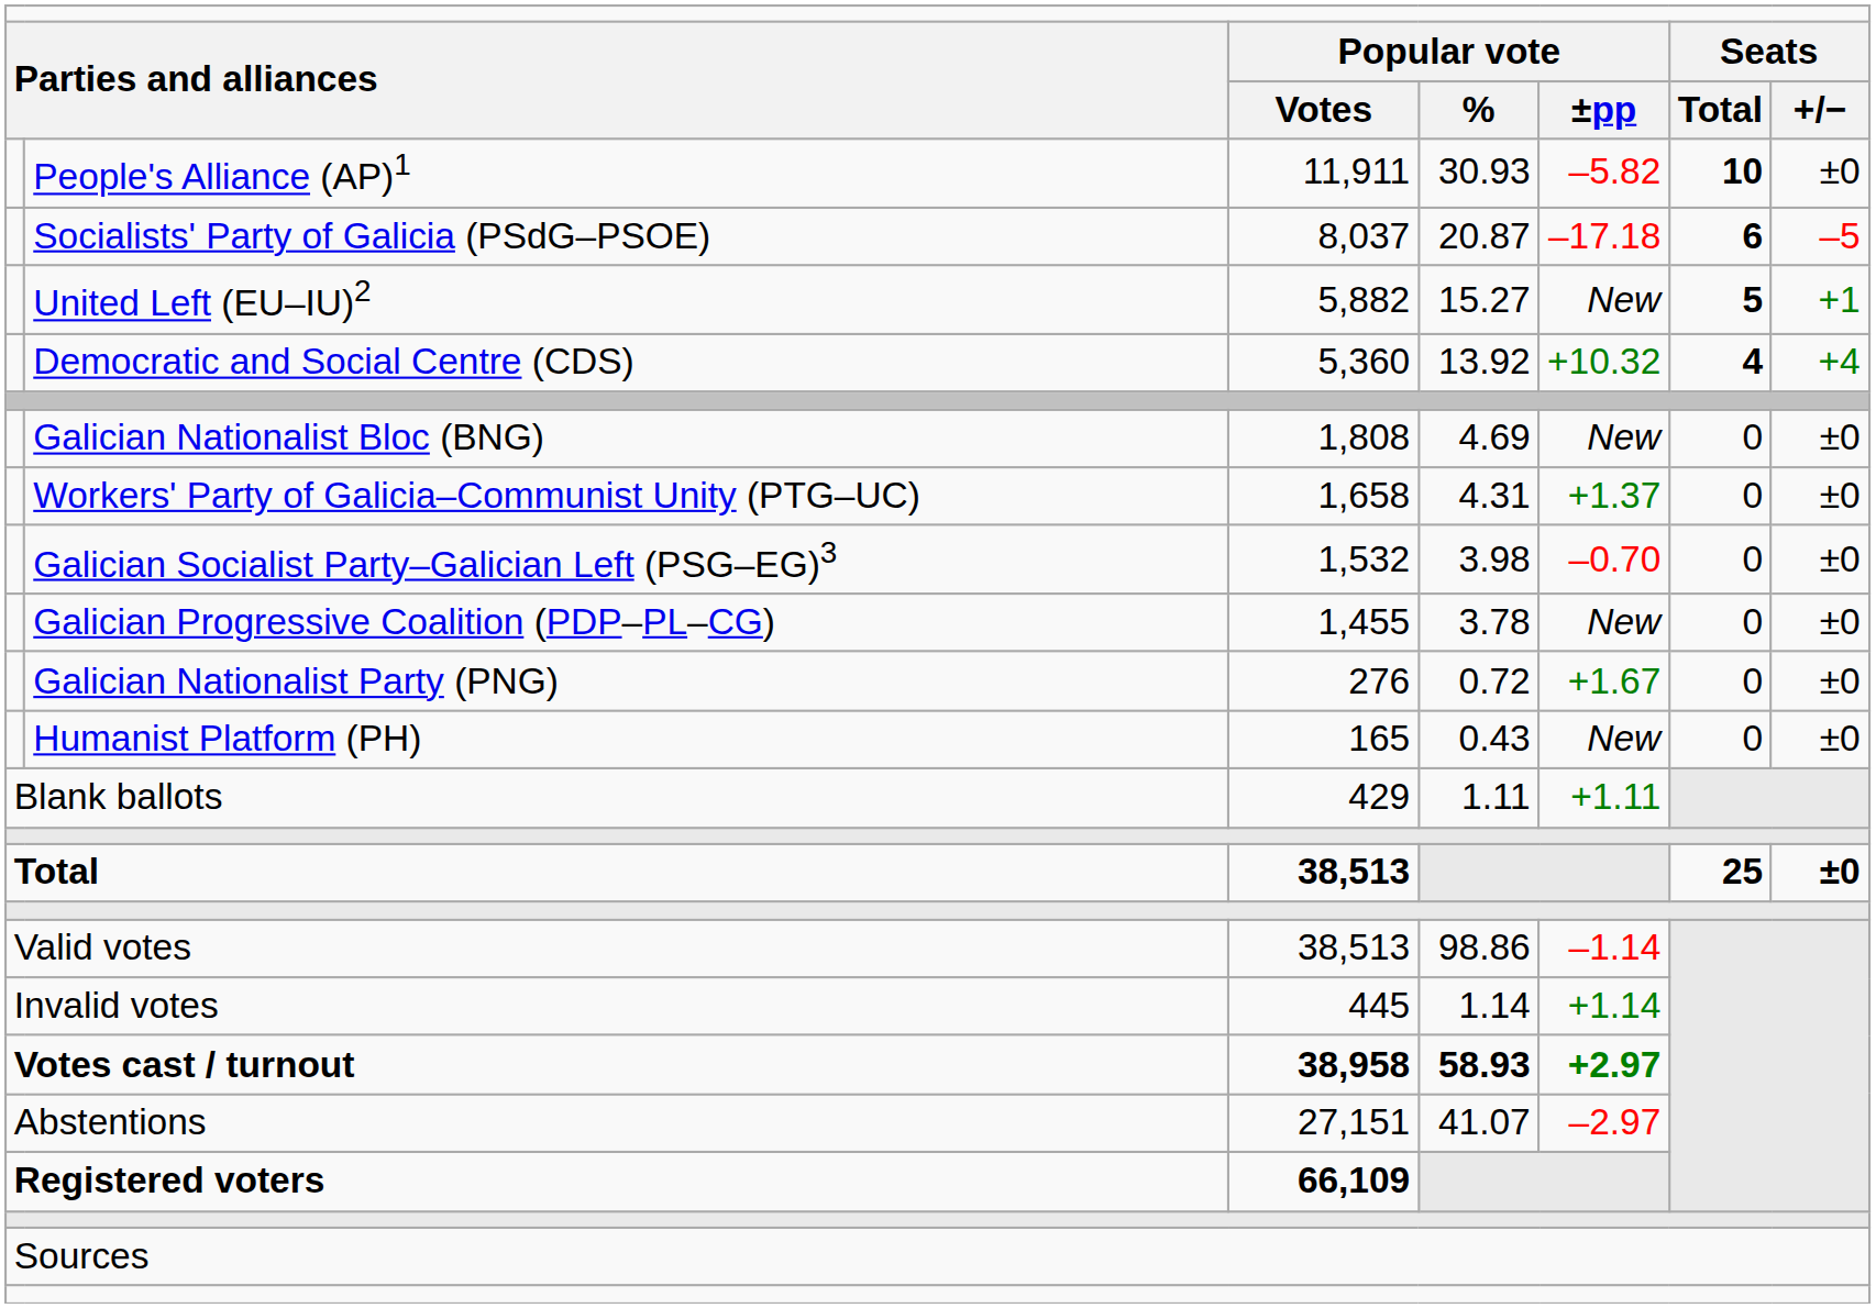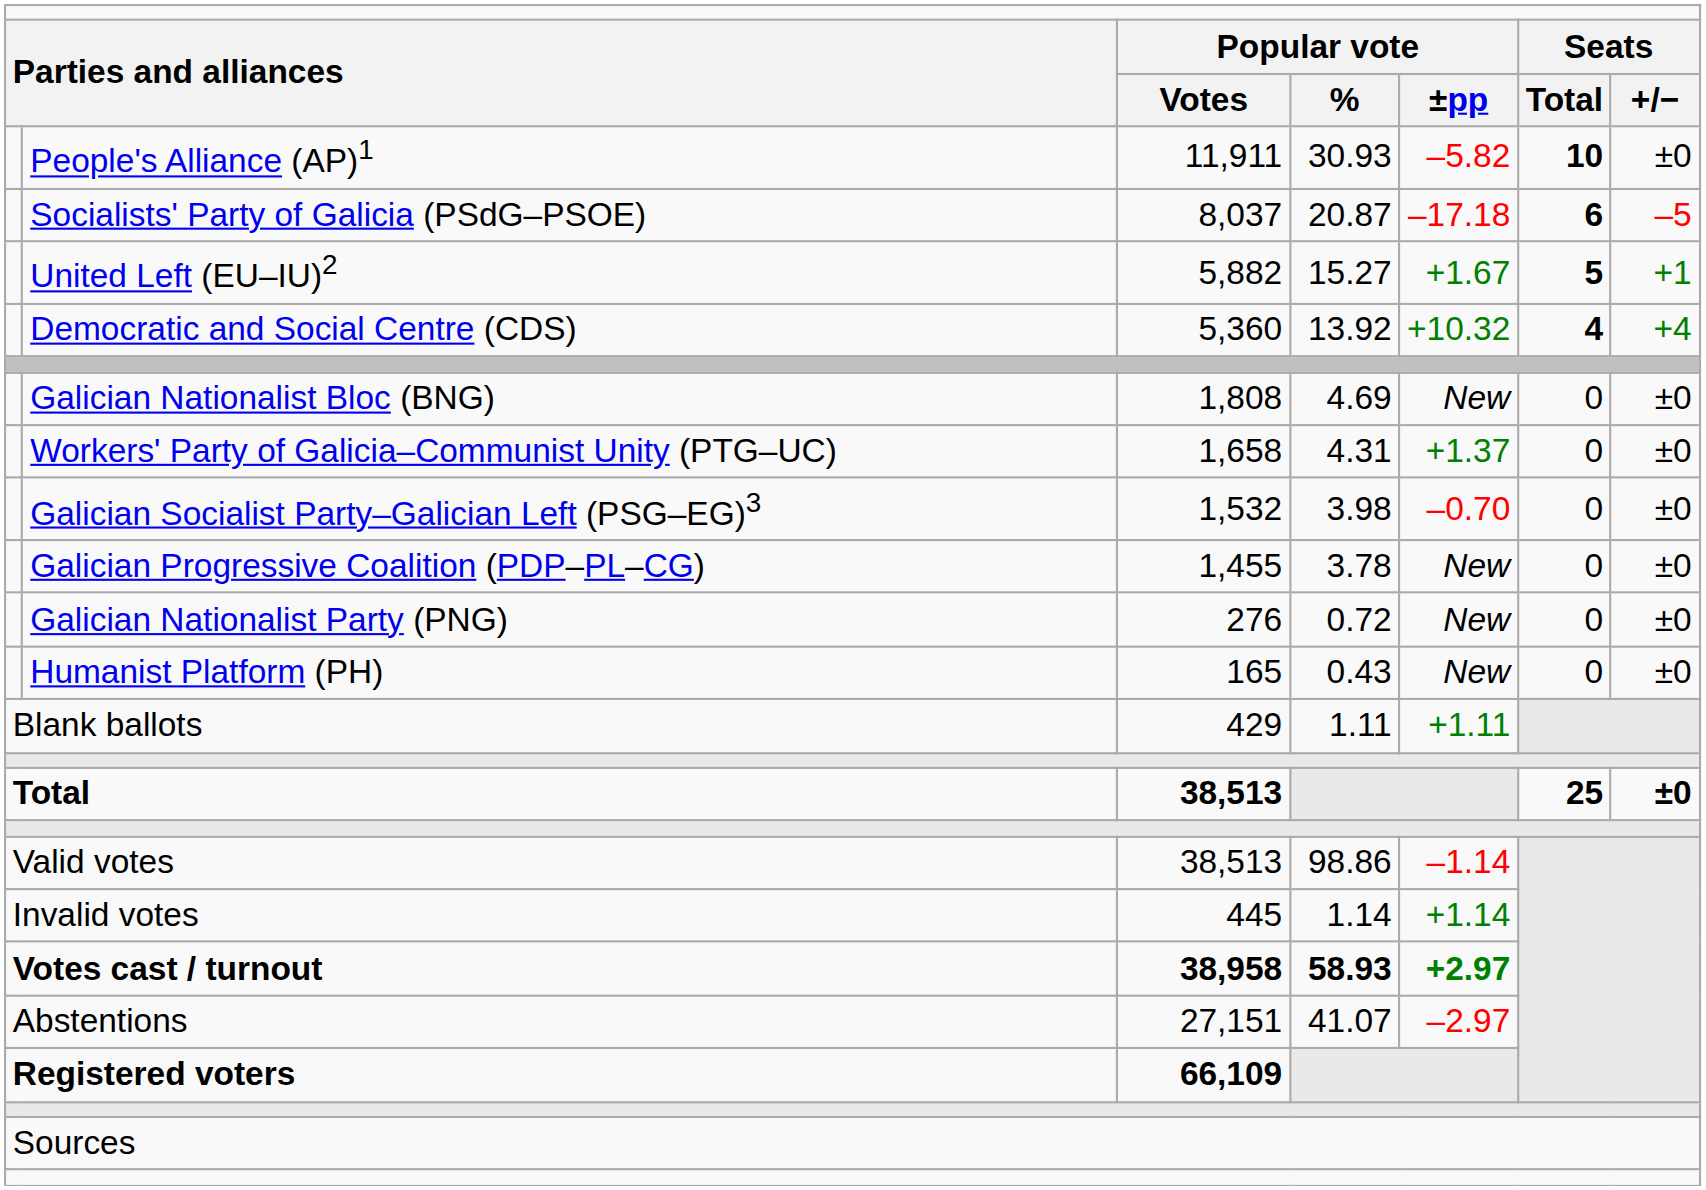United Left (EU–IU)2 | column 5: New -> +1.67
Galician Nationalist Party (PNG) | column 5: +1.67 -> New
